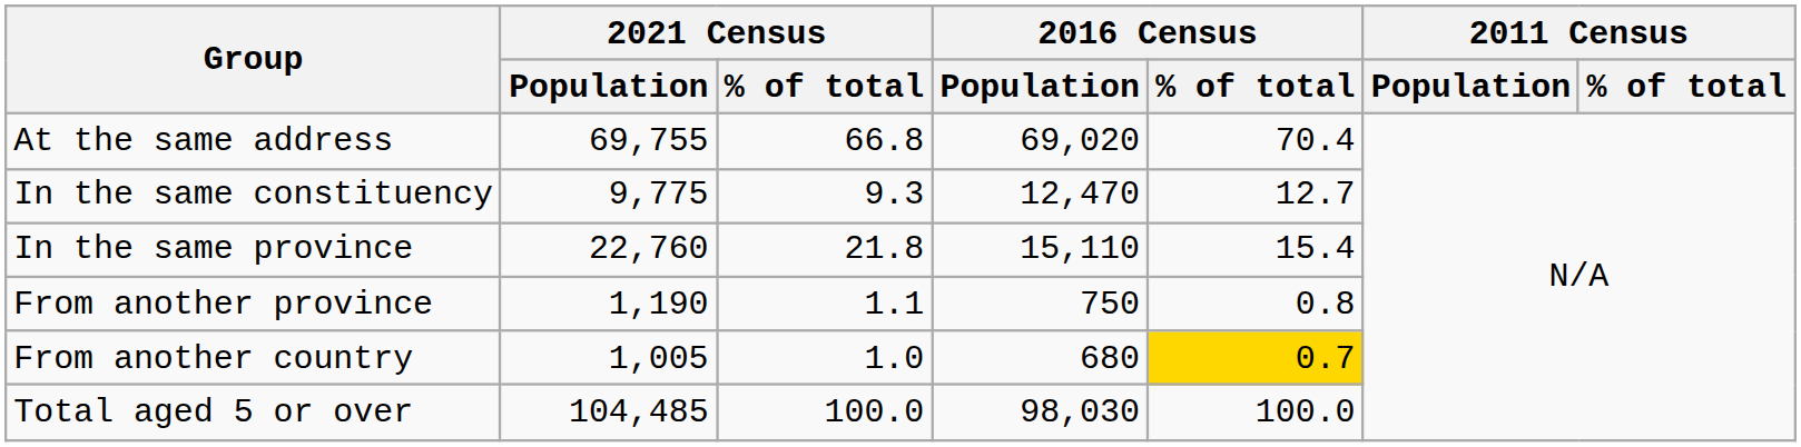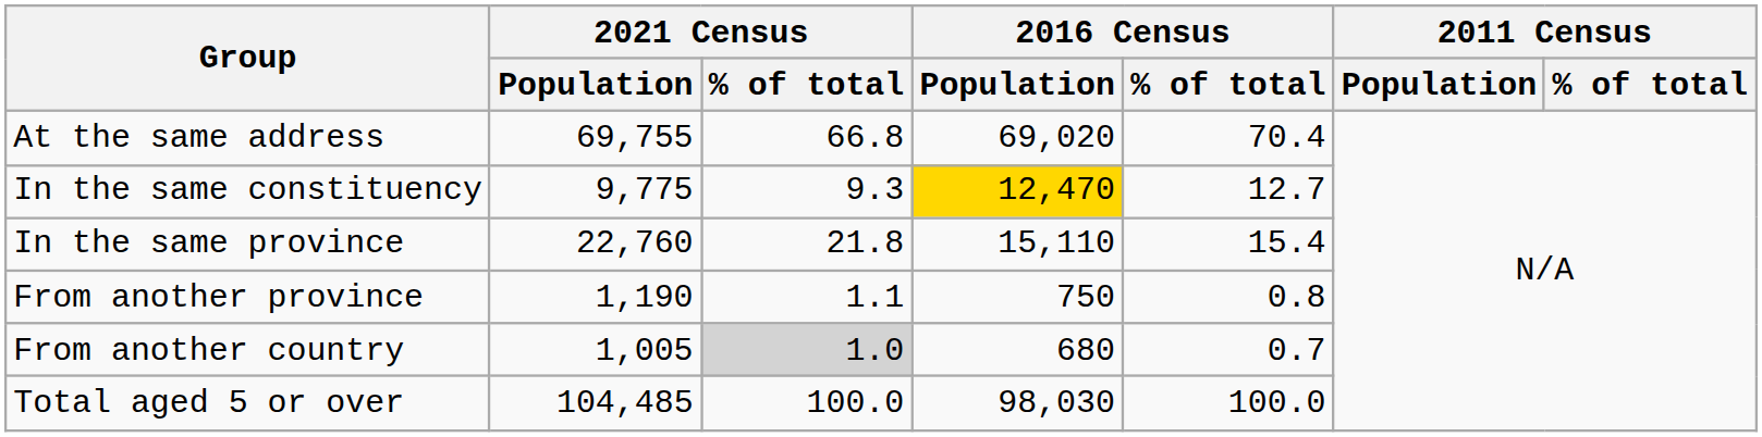In the same constituency | 2016 Census / Population: no background -> gold background
From another country | 2021 Census / % of total: no background -> lightgrey background
From another country | 2016 Census / % of total: gold background -> no background
